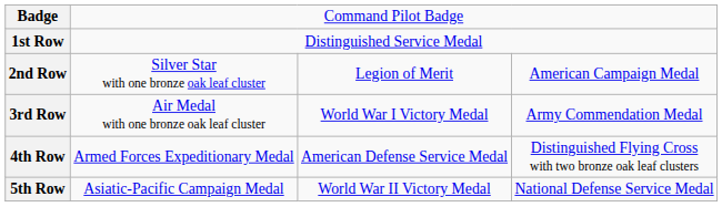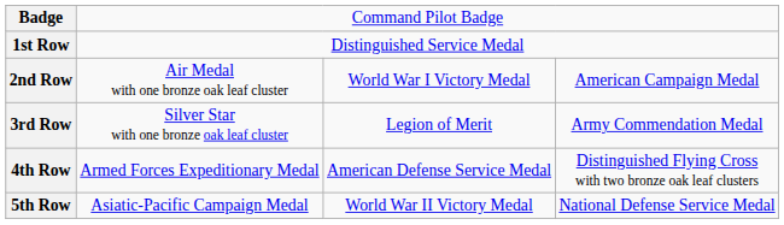2nd Row | column 2: Silver Star with one bronze oak leaf cluster -> Air Medal with one bronze oak leaf cluster
2nd Row | column 3: Legion of Merit -> World War I Victory Medal
3rd Row | column 2: Air Medal with one bronze oak leaf cluster -> Silver Star with one bronze oak leaf cluster
3rd Row | column 3: World War I Victory Medal -> Legion of Merit
